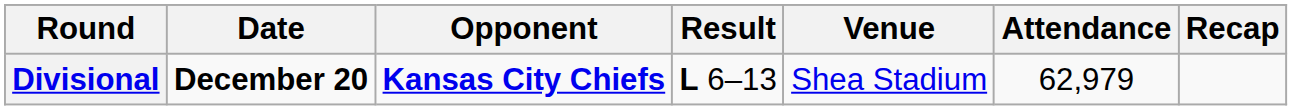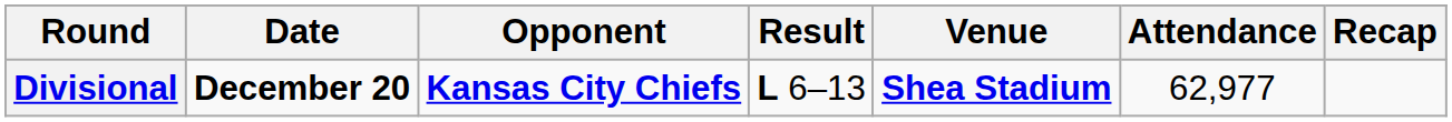Divisional | Venue: normal -> bold
Divisional | Attendance: 62,979 -> 62,977
